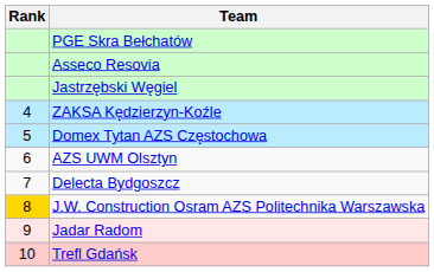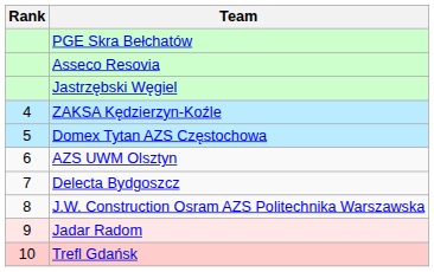J.W. Construction Osram AZS Politechnika Warszawska | Rank: gold background -> no background
